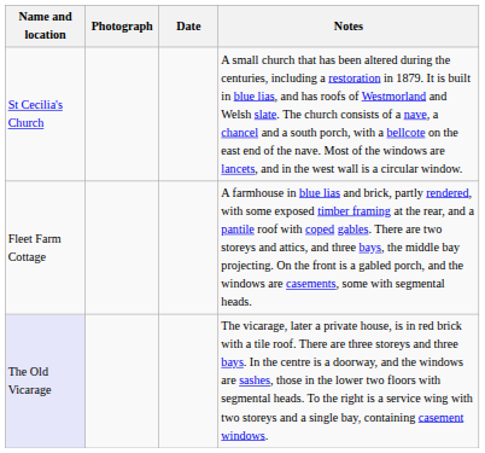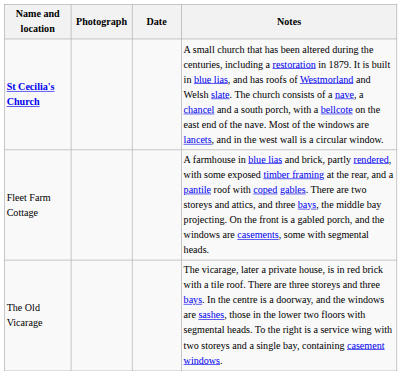St Cecilia's Church | Name and location: normal -> bold
The Old Vicarage | Name and location: lavender background -> no background
